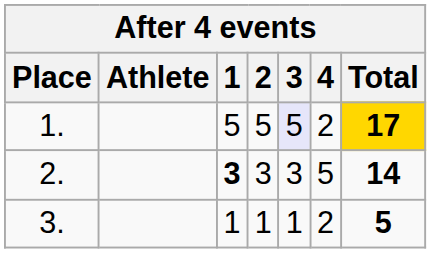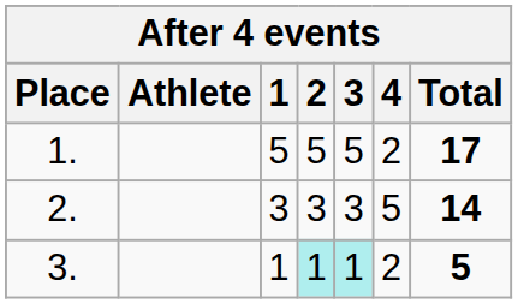1. | 3: lavender background -> no background
1. | Total: gold background -> no background
2. | 1: bold -> normal
3. | 2: no background -> paleturquoise background
3. | 3: no background -> paleturquoise background
